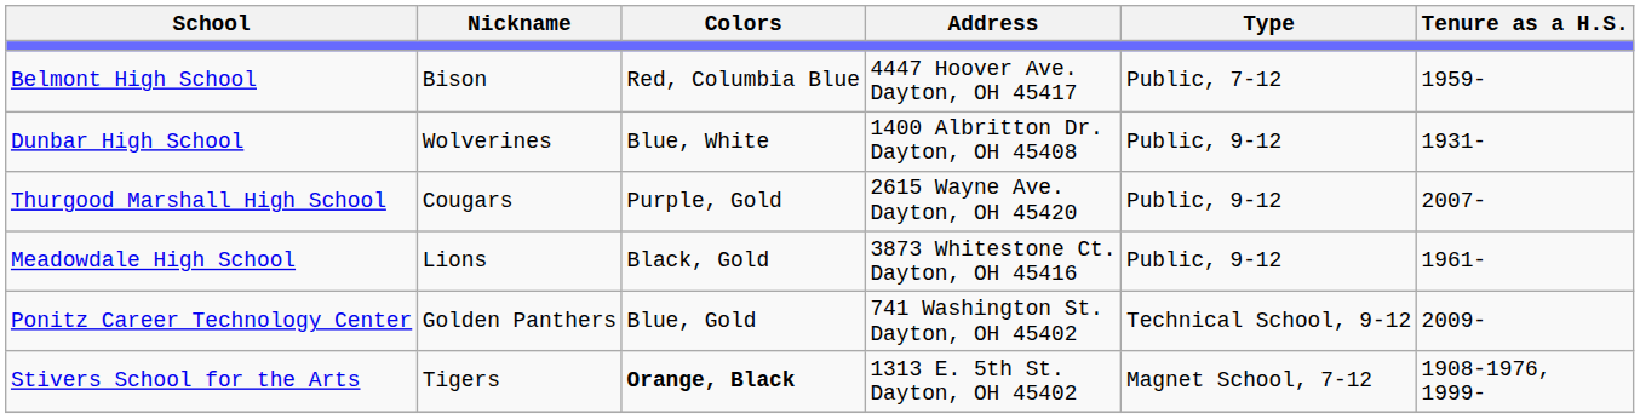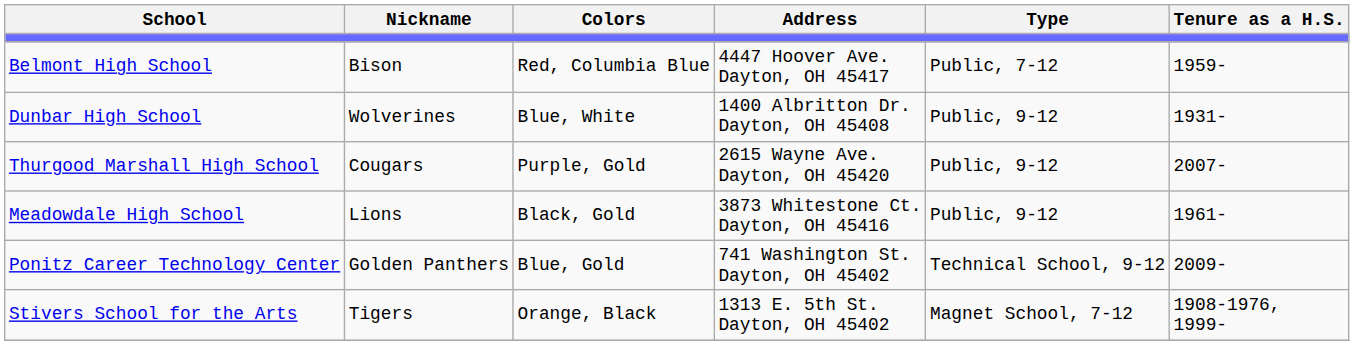Stivers School for the Arts | Colors: bold -> normal
